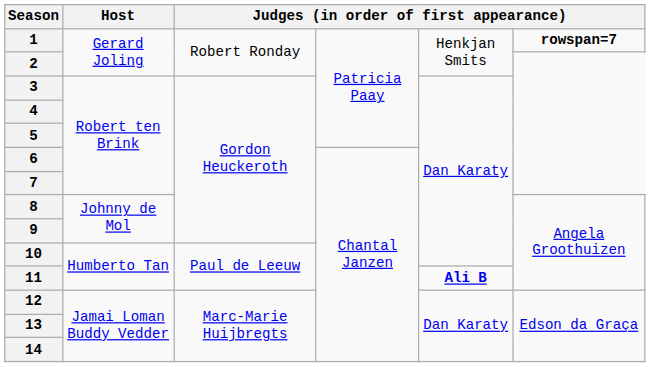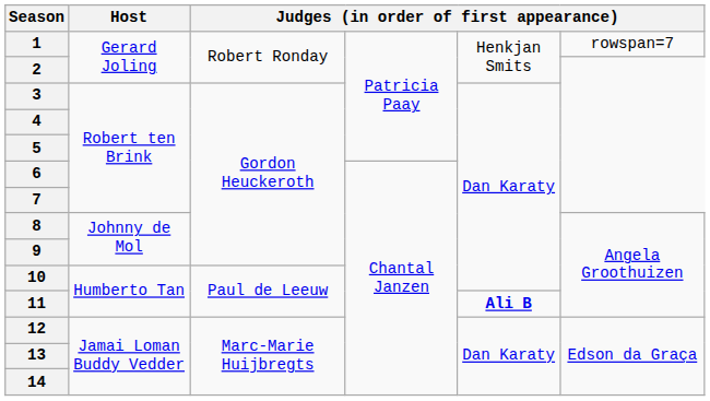1 | column 6: bold -> normal
